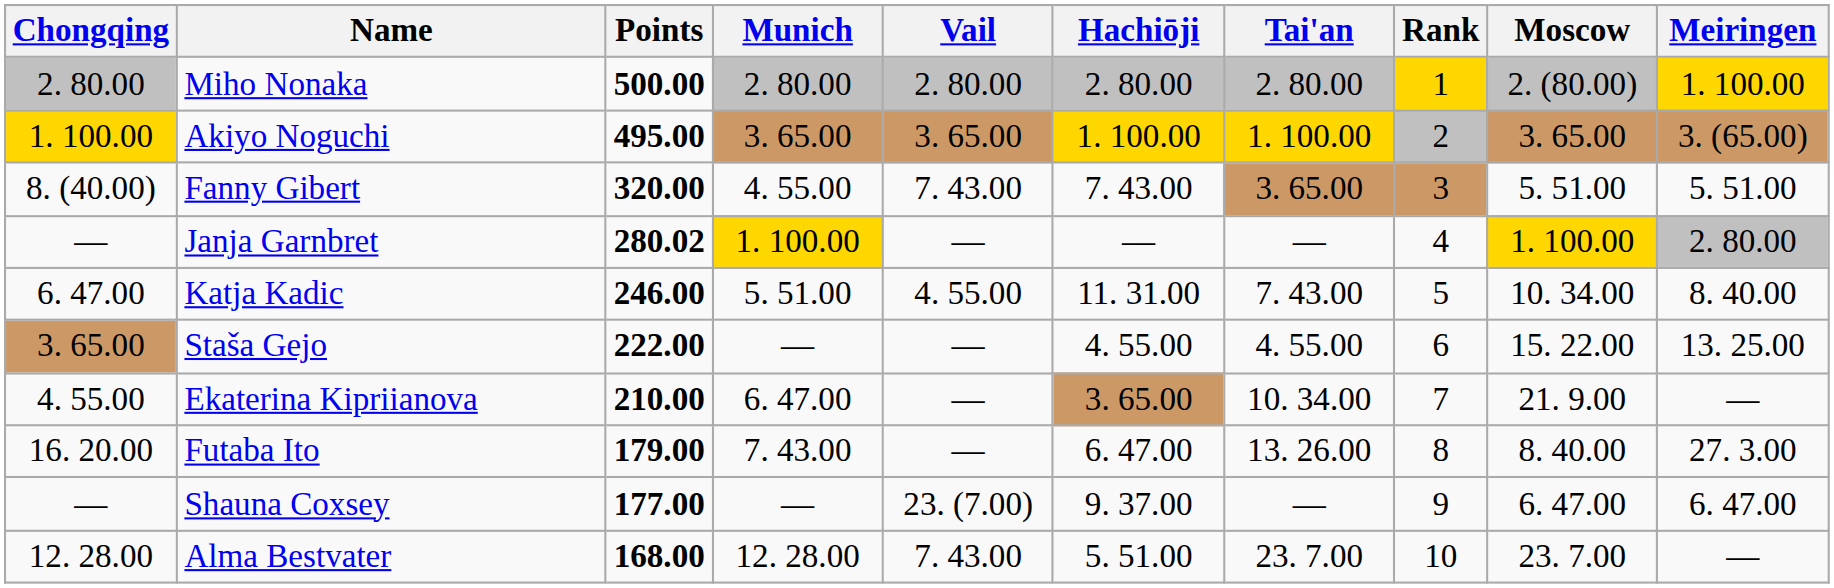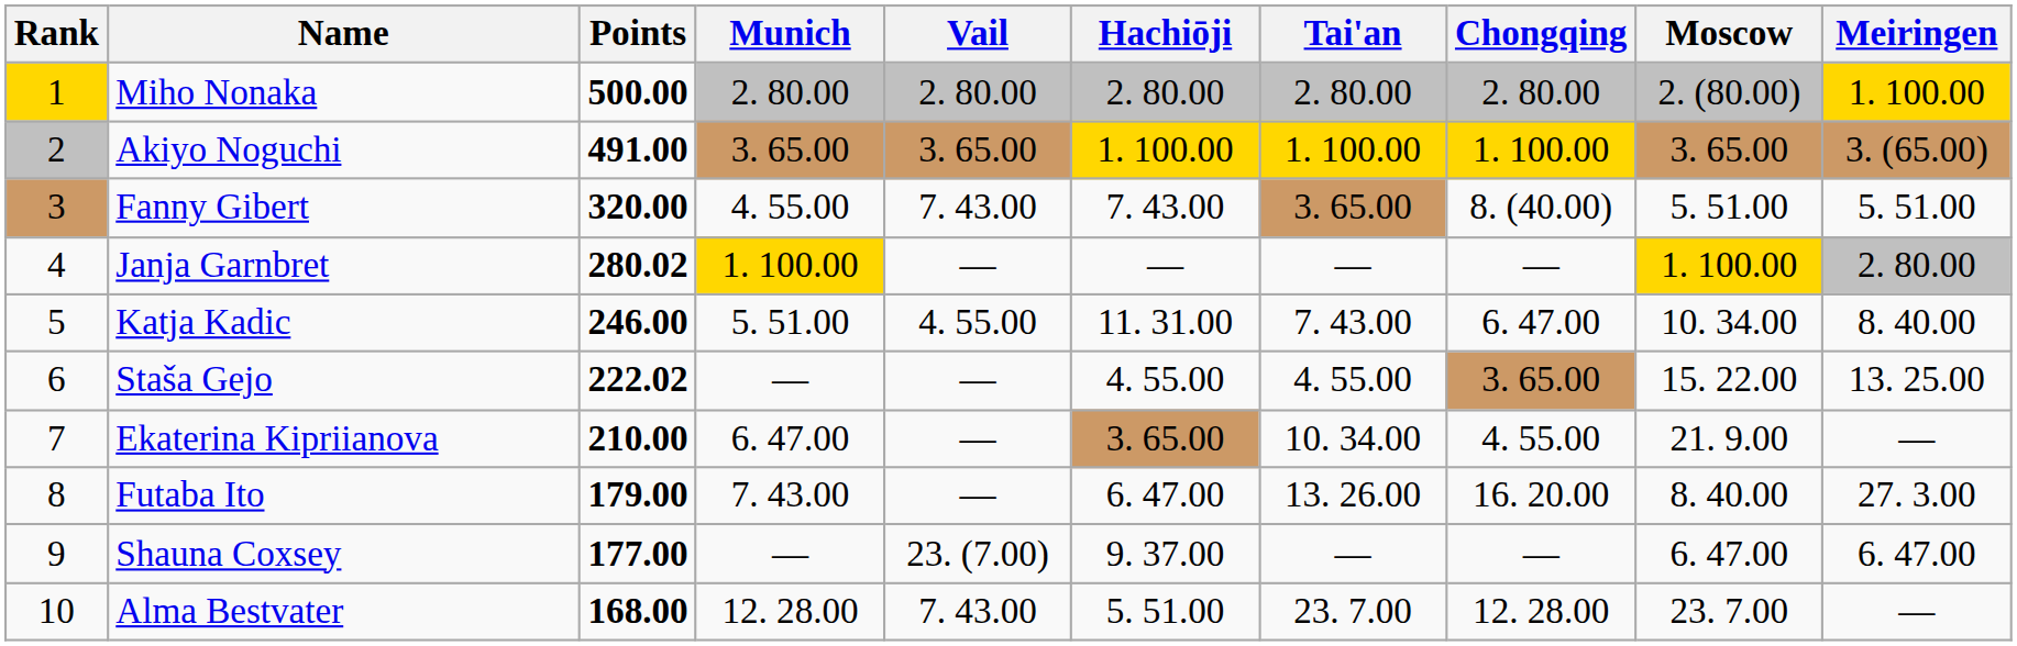columns swapped: Rank <-> Chongqing
Akiyo Noguchi | Points: 495.00 -> 491.00
Staša Gejo | Points: 222.00 -> 222.02
